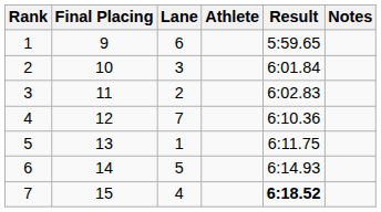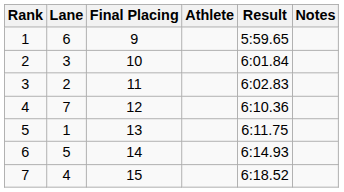columns swapped: Final Placing <-> Lane
row 8 | Result: bold -> normal
